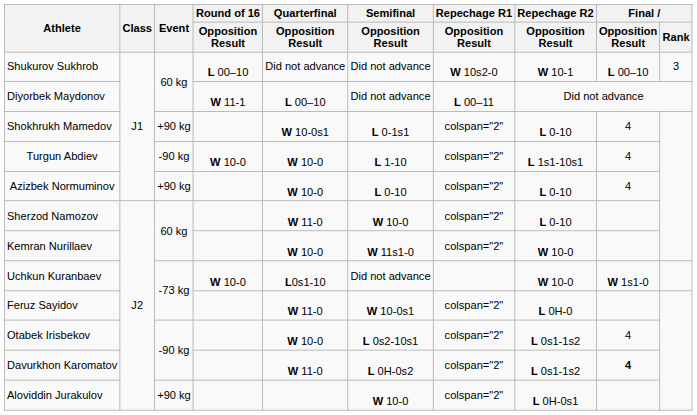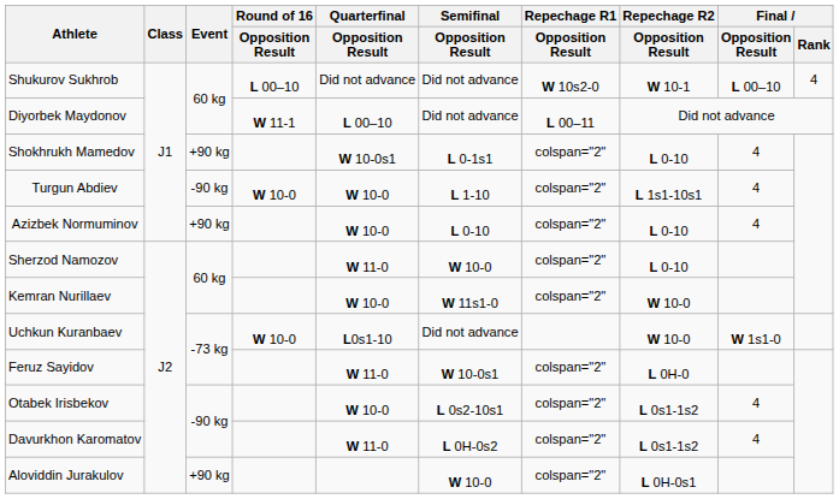Shukurov Sukhrob | Final / Rank: 3 -> 4
Davurkhon Karomatov | Final / Opposition Result: bold -> normal
